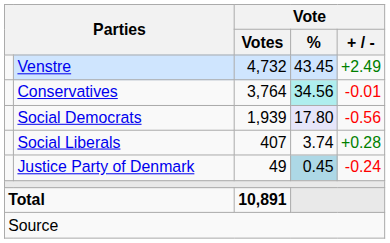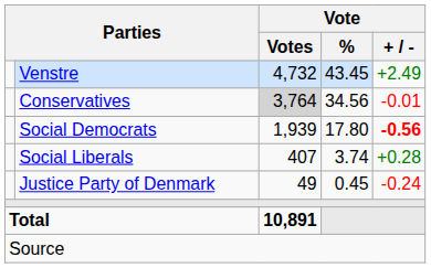Conservatives | Vote / Votes: no background -> lightgrey background
Conservatives | Vote / %: paleturquoise background -> no background
Social Democrats | Vote / %: lavender background -> no background
Social Democrats | Vote / + / -: normal -> bold
Justice Party of Denmark | Vote / %: lightblue background -> no background
